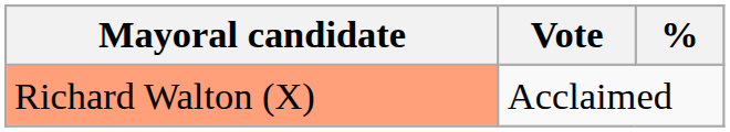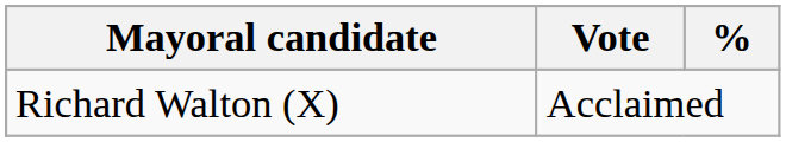Richard Walton (X) | Mayoral candidate: lightsalmon background -> no background
